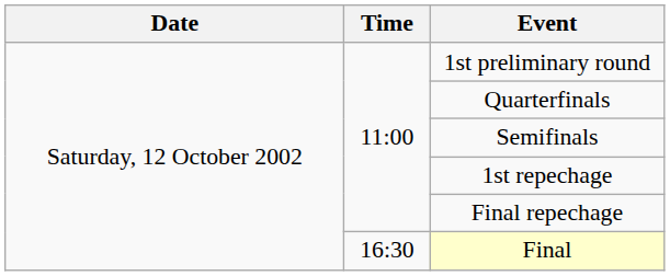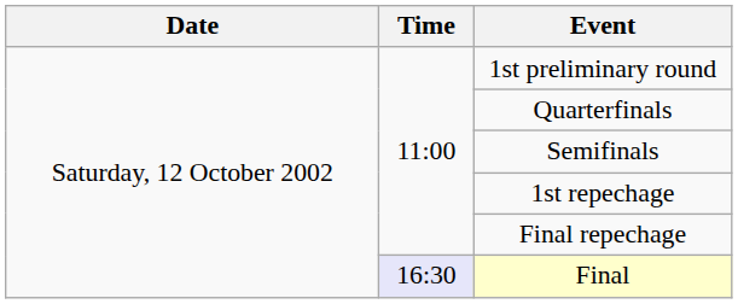Final | Time: no background -> lavender background
